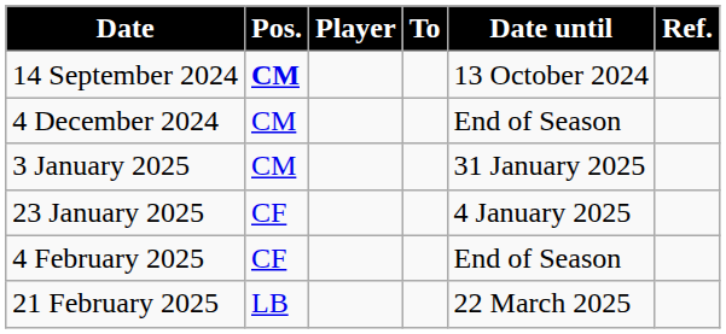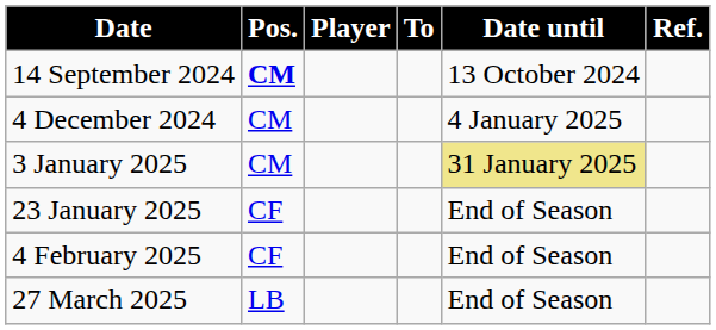4 December 2024 | Date until: End of Season -> 4 January 2025
3 January 2025 | Date until: no background -> khaki background
23 January 2025 | Date until: 4 January 2025 -> End of Season
- row: 21 February 2025 | LB | 22 March 2025
+ row: 27 March 2025 | LB | End of Season
